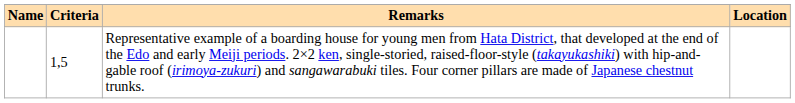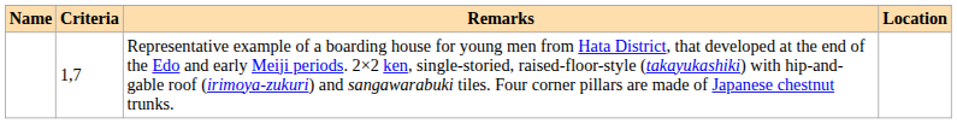row 2 | Criteria: 1,5 -> 1,7
